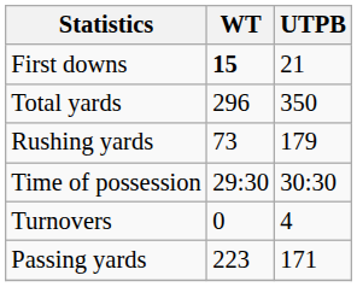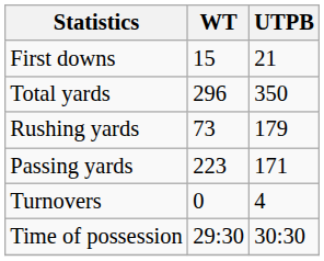First downs | WT: bold -> normal
rows swapped: Passing yards <-> Time of possession
